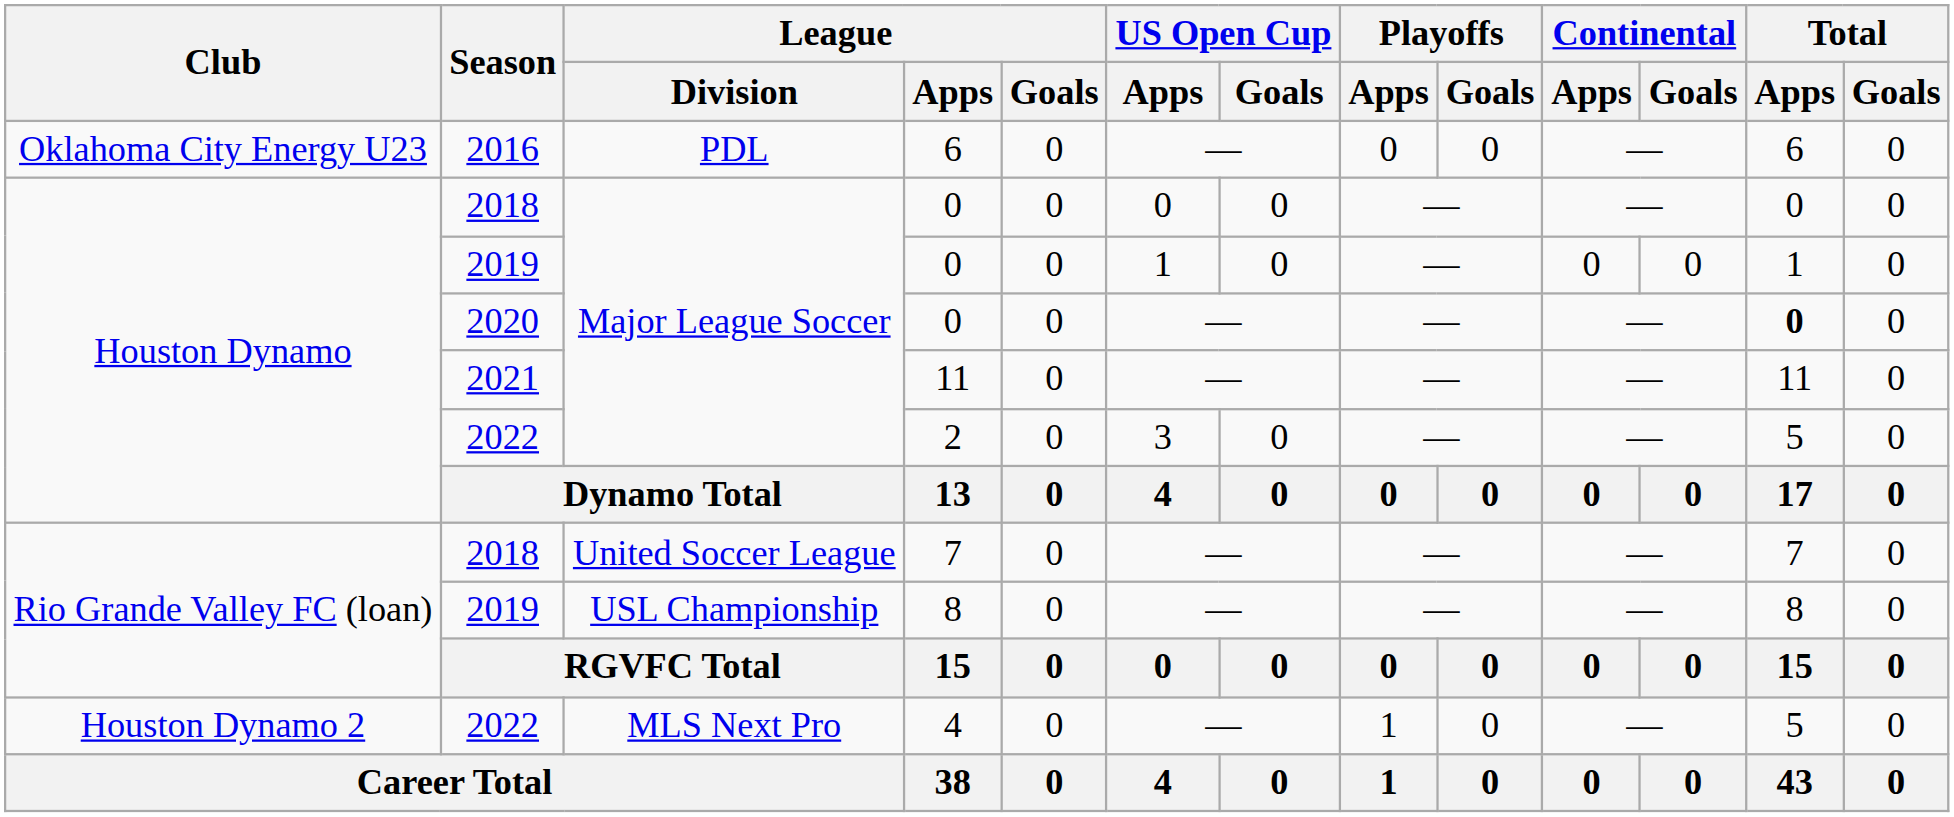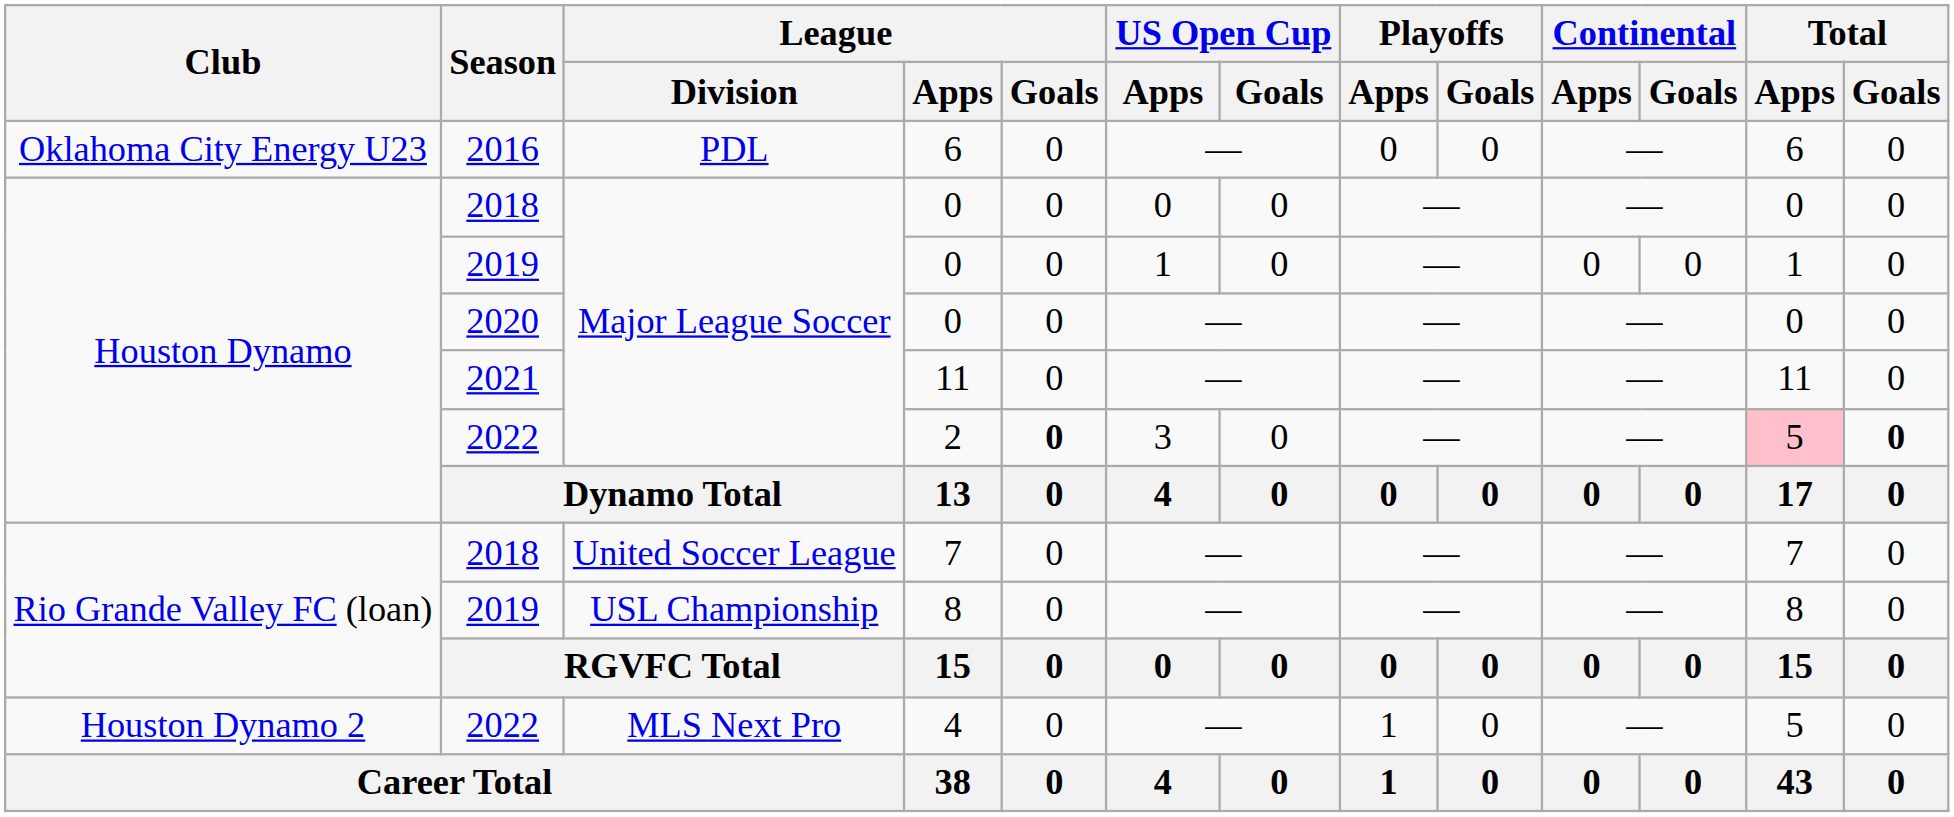2020 / 0 | Total / Apps: bold -> normal
2 | League / Goals: normal -> bold
2 | Total / Apps: no background -> pink background
2 | Total / Goals: normal -> bold
